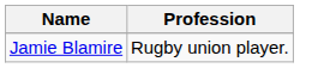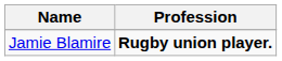Jamie Blamire | Profession: normal -> bold
